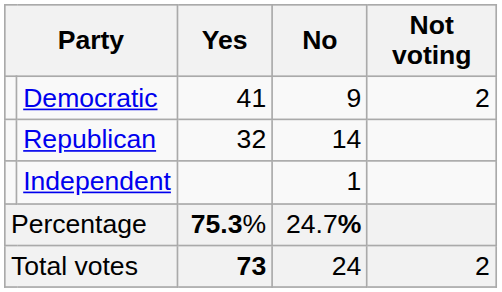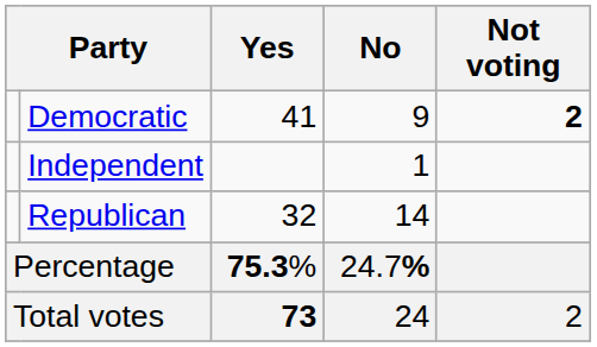Democratic | Not voting: normal -> bold
rows swapped: Republican <-> Independent
